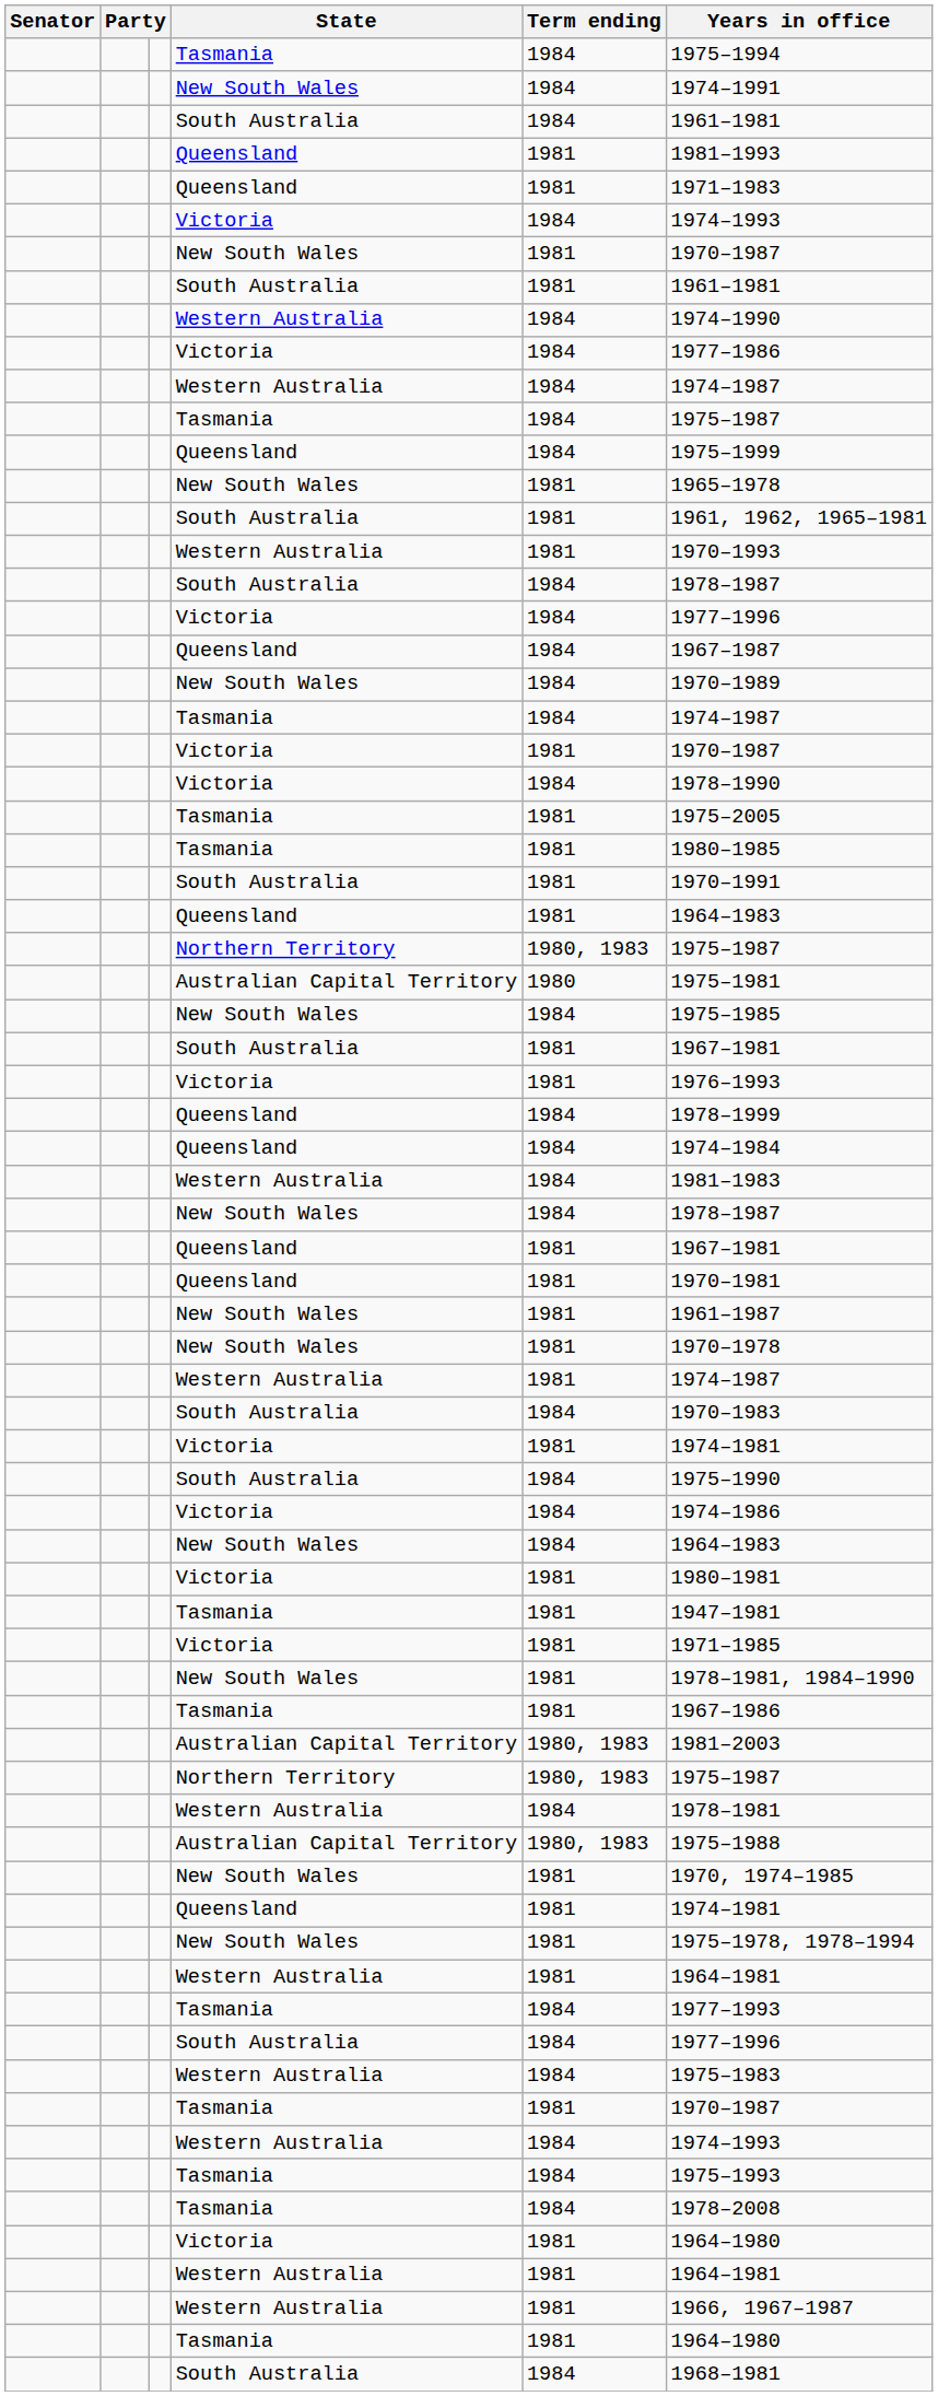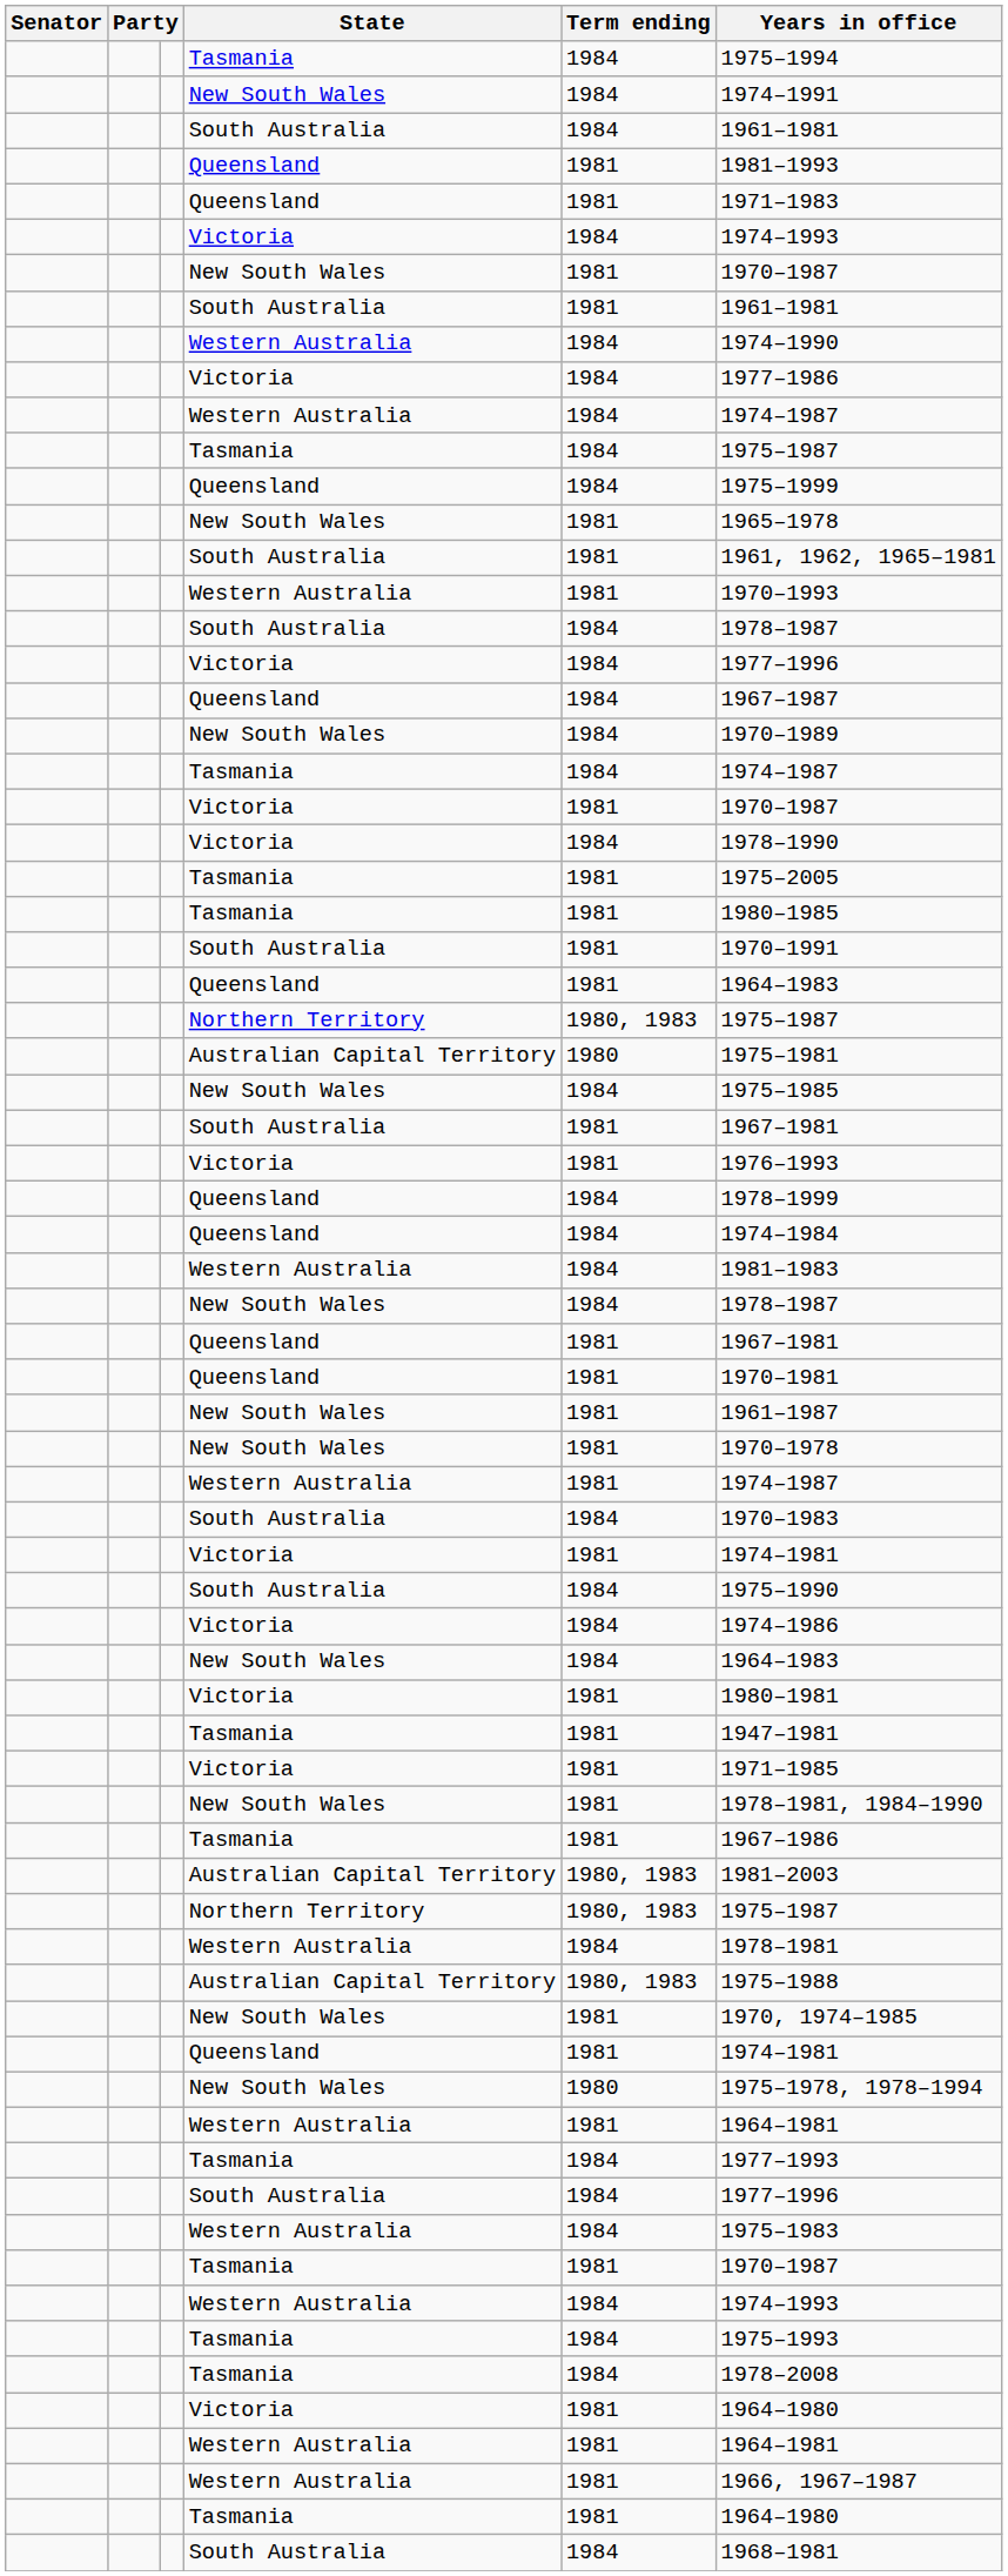row 59 | Term ending: 1981 -> 1980
